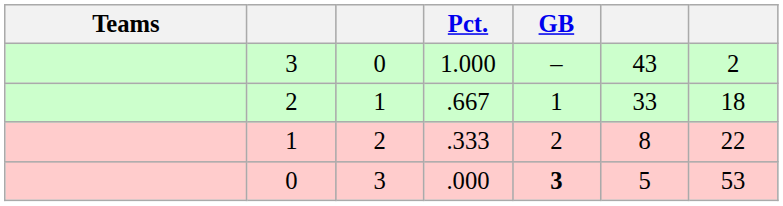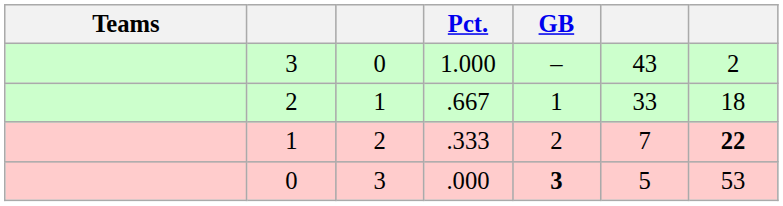row 4 | column 6: 8 -> 7
row 4 | column 7: normal -> bold
